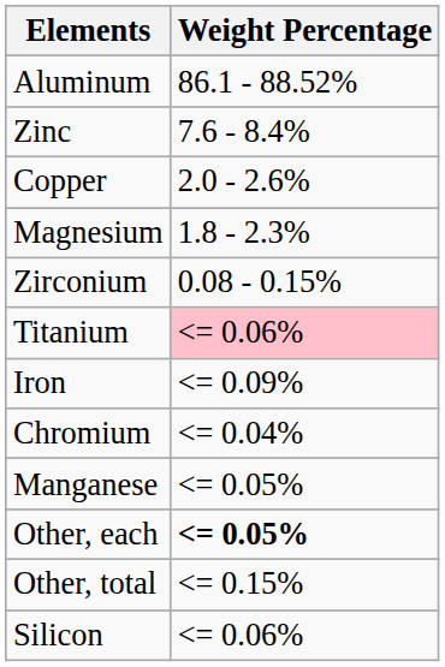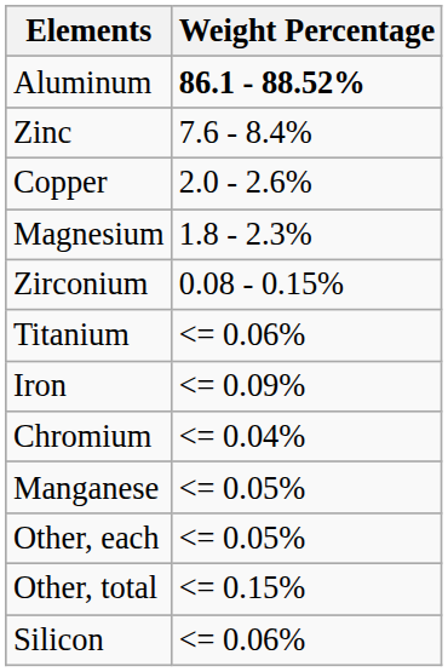Aluminum | Weight Percentage: normal -> bold
Titanium | Weight Percentage: pink background -> no background
Other, each | Weight Percentage: bold -> normal
